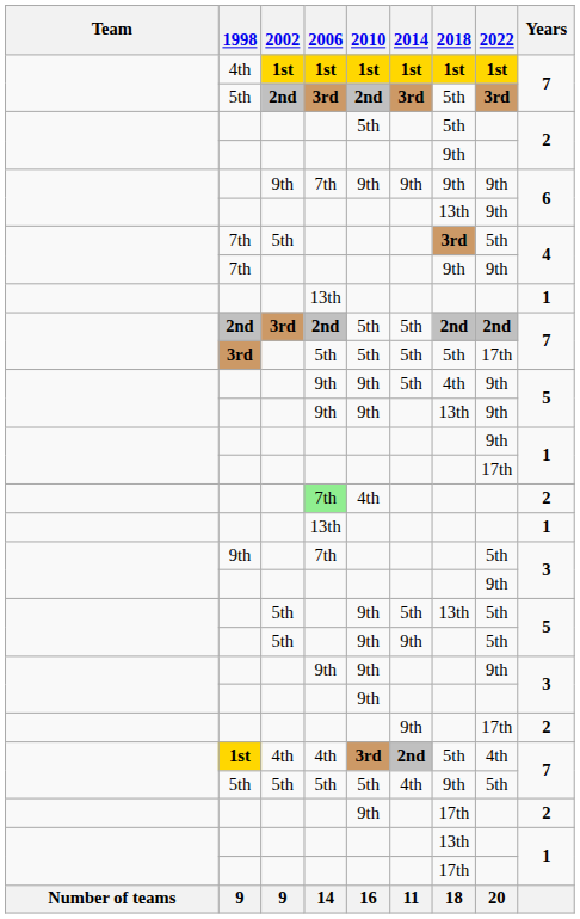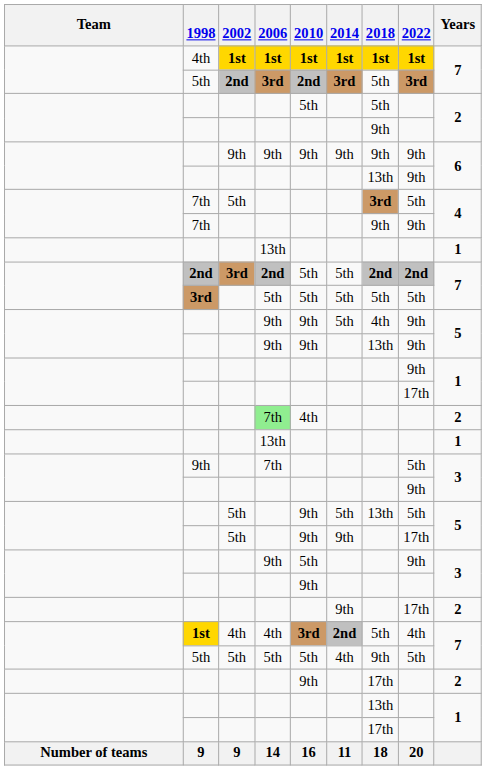row 6 | 2006: 7th -> 9th
row 12 | 2022: 17th -> 5th
row 22 | 2022: 5th -> 17th
row 23 | 2010: 9th -> 5th
